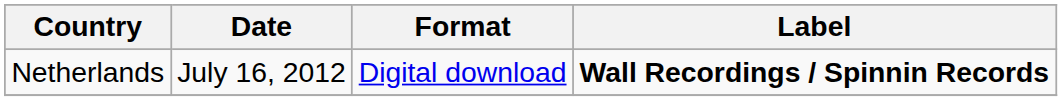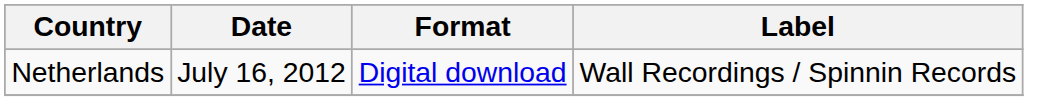Netherlands | Label: bold -> normal
